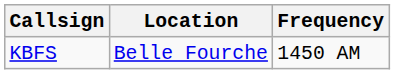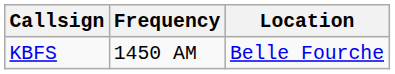columns swapped: Frequency <-> Location
